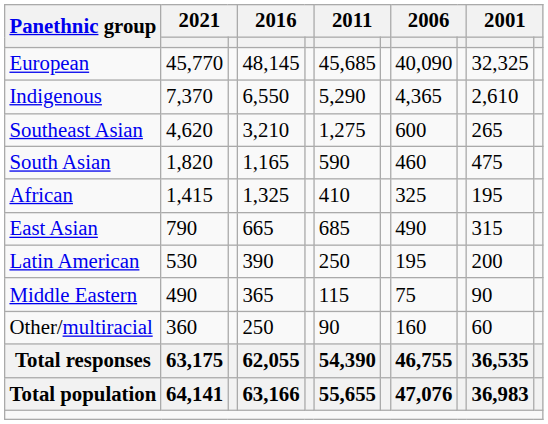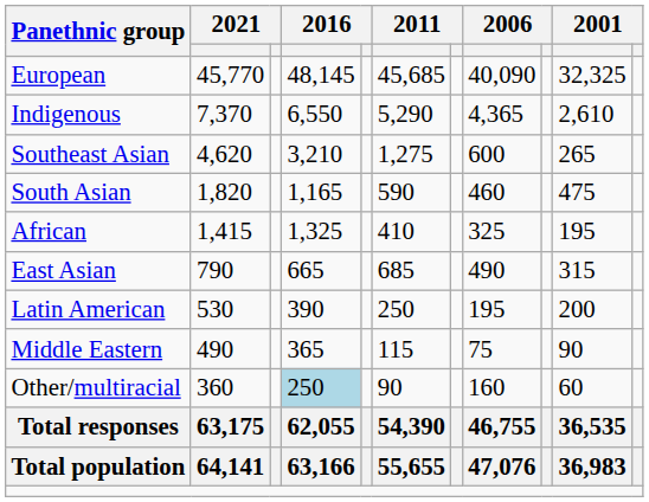Other/multiracial | column 4: no background -> lightblue background
